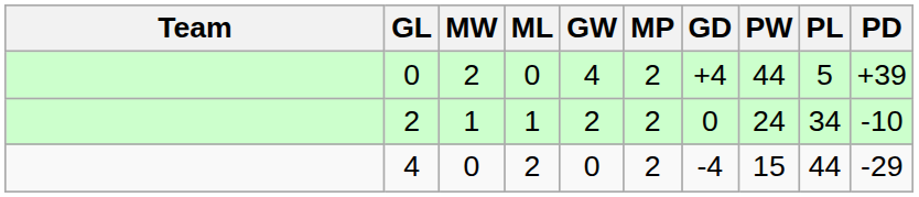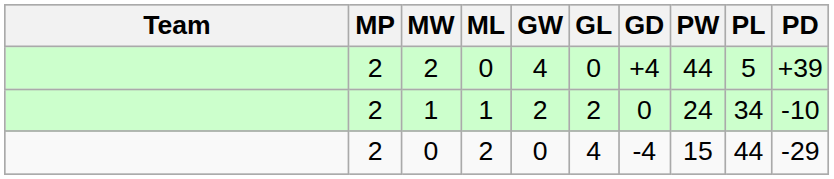columns swapped: MP <-> GL
